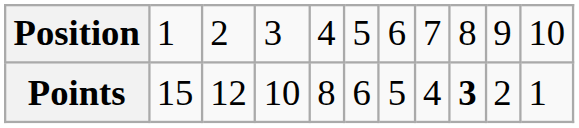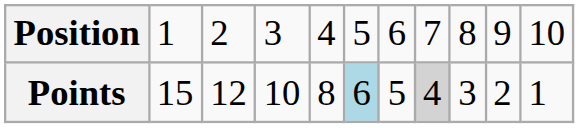Points | column 6: no background -> lightblue background
Points | column 8: no background -> lightgrey background
Points | column 9: bold -> normal
